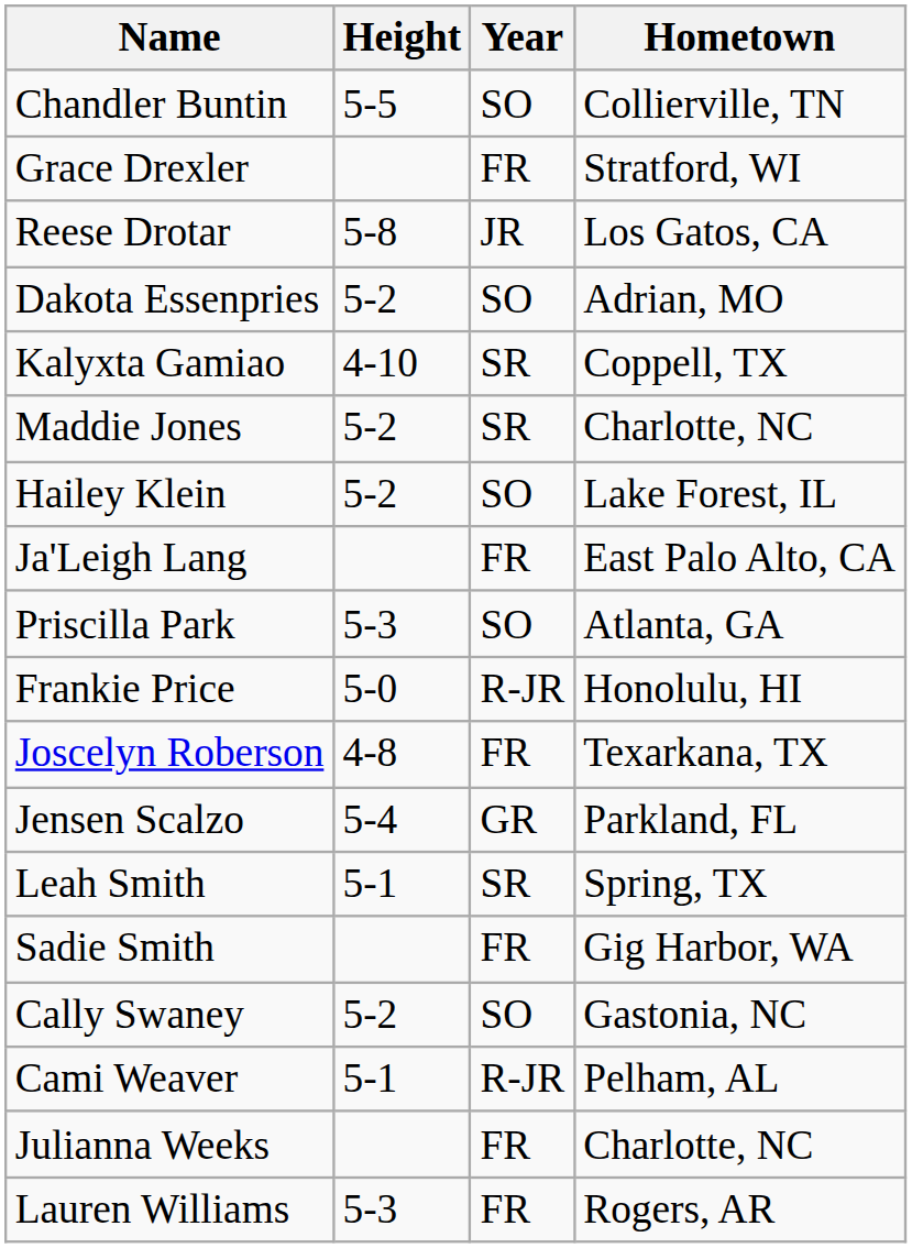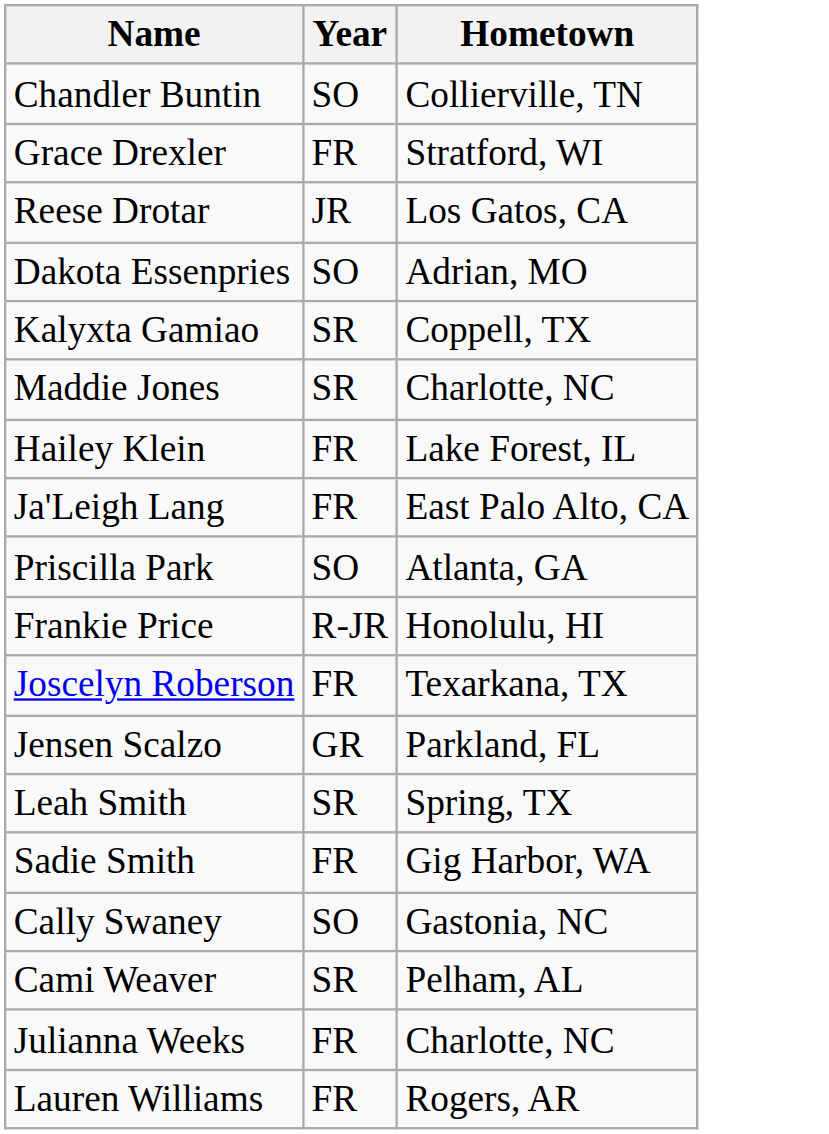- column: Height | 5-5 | 5-8 | 5-2 | 4-10 | 5-2 | 5-2 | 5-3 | 5-0 | 4-8 | 5-4 | 5-1 | 5-2 | 5-1 | 5-3
Hailey Klein | Year: SO -> FR
Cami Weaver | Year: R-JR -> SR
